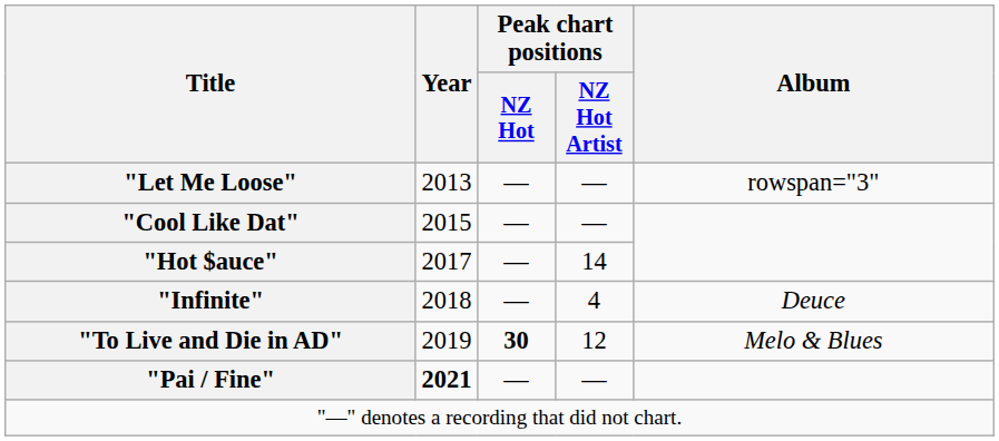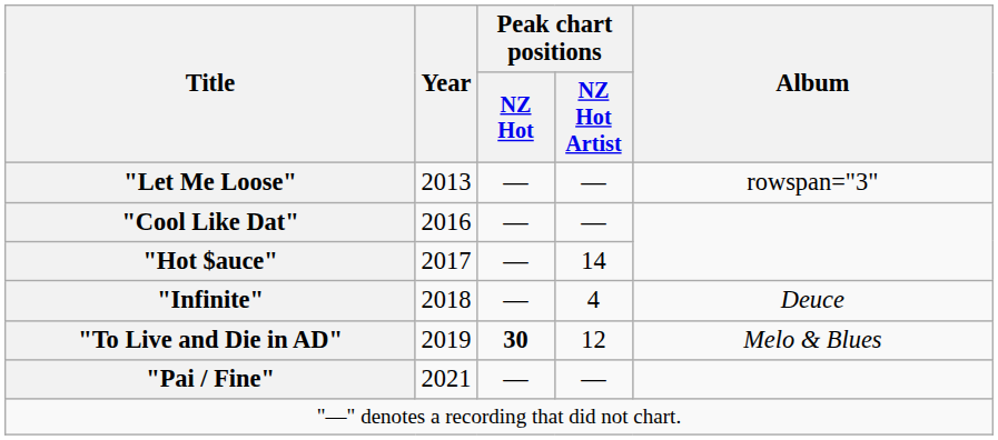"Cool Like Dat" | Year: 2015 -> 2016
"Pai / Fine" | Year: bold -> normal
